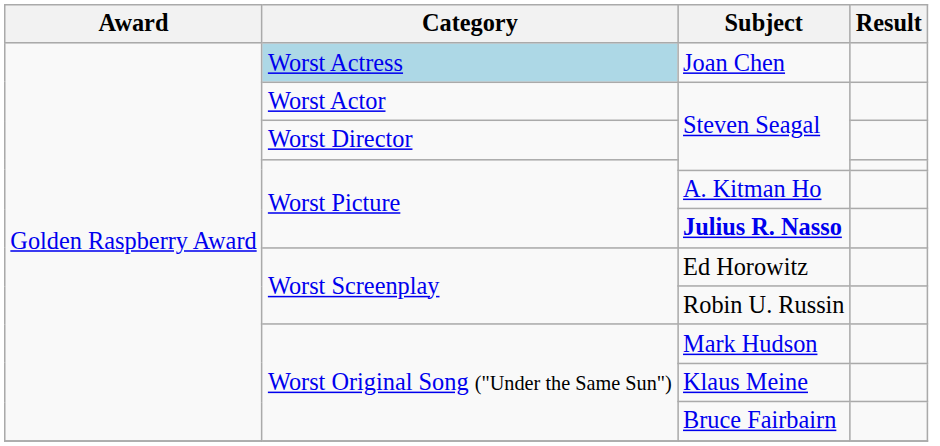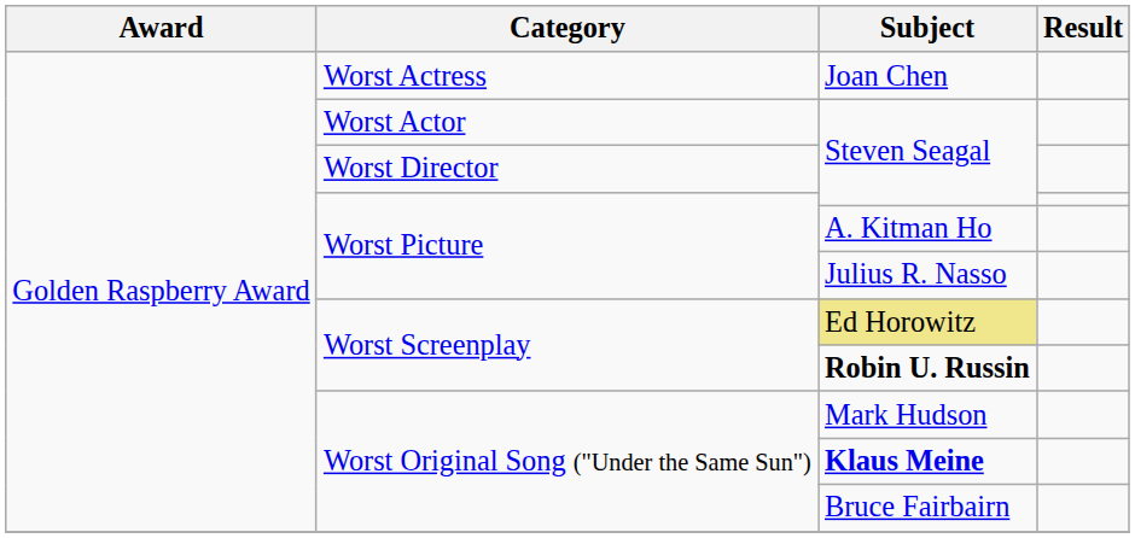Joan Chen | Category: lightblue background -> no background
Julius R. Nasso | Subject: bold -> normal
Ed Horowitz | Subject: no background -> khaki background
Robin U. Russin | Subject: normal -> bold
Klaus Meine | Subject: normal -> bold
